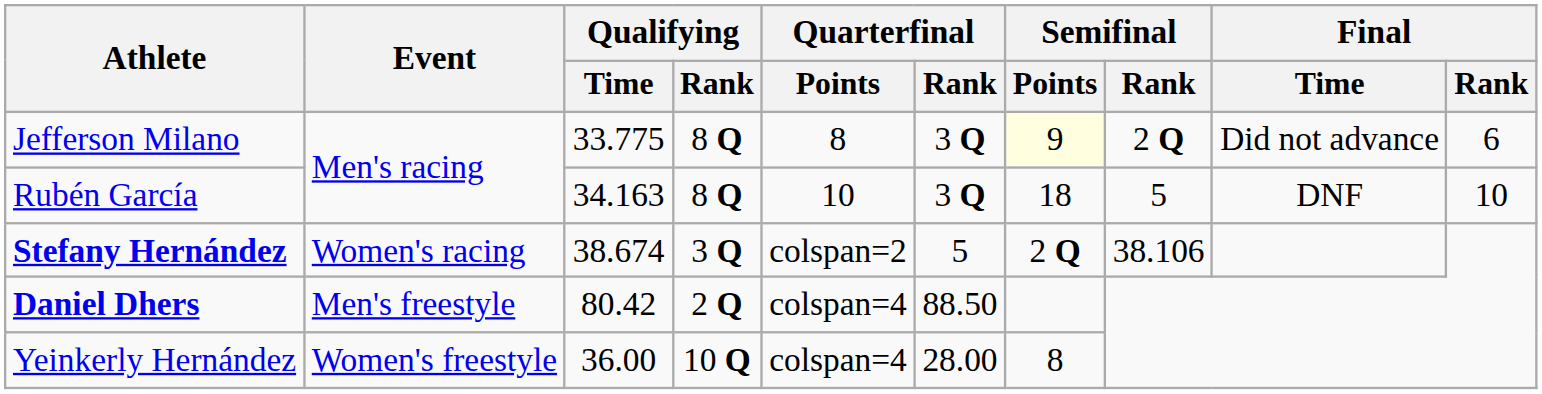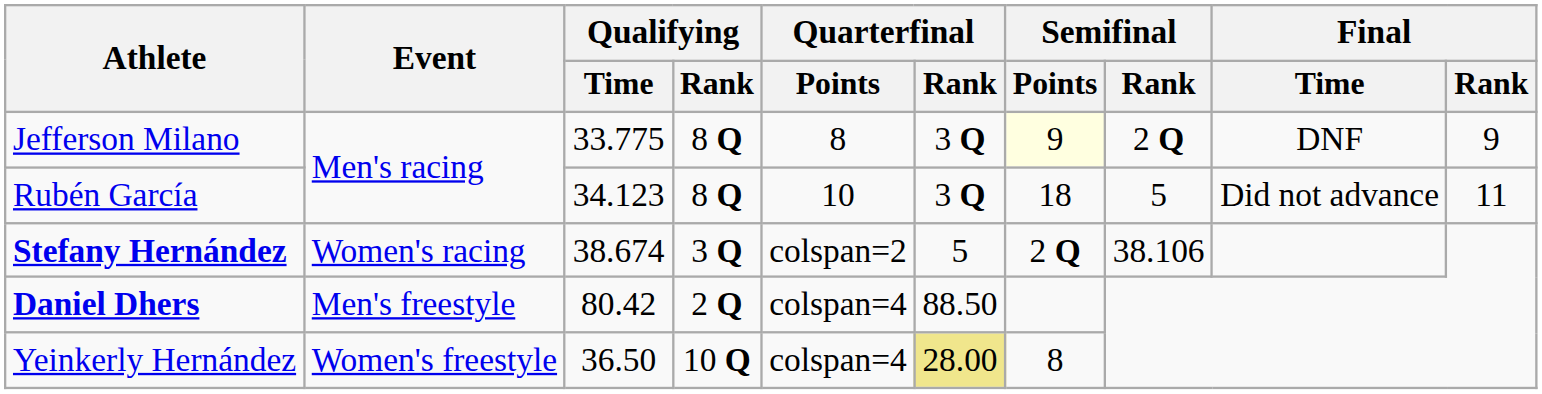Jefferson Milano | Final / Time: Did not advance -> DNF
Jefferson Milano | Final / Rank: 6 -> 9
Rubén García | Qualifying / Time: 34.163 -> 34.123
Rubén García | Final / Time: DNF -> Did not advance
Rubén García | Final / Rank: 10 -> 11
Yeinkerly Hernández | Qualifying / Time: 36.00 -> 36.50
Yeinkerly Hernández | Quarterfinal / Rank: no background -> khaki background
